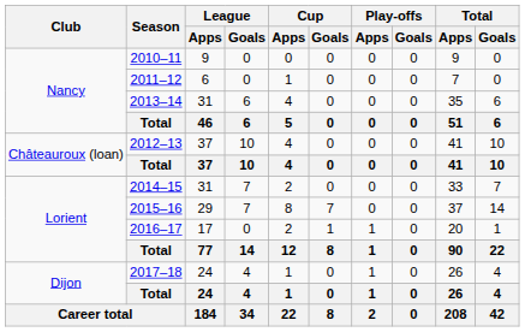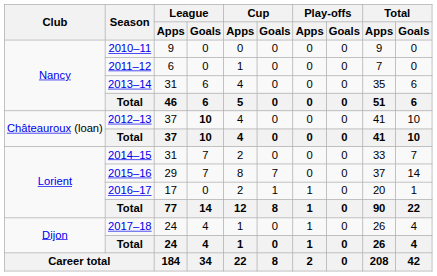2012–13 | League / Goals: normal -> bold
